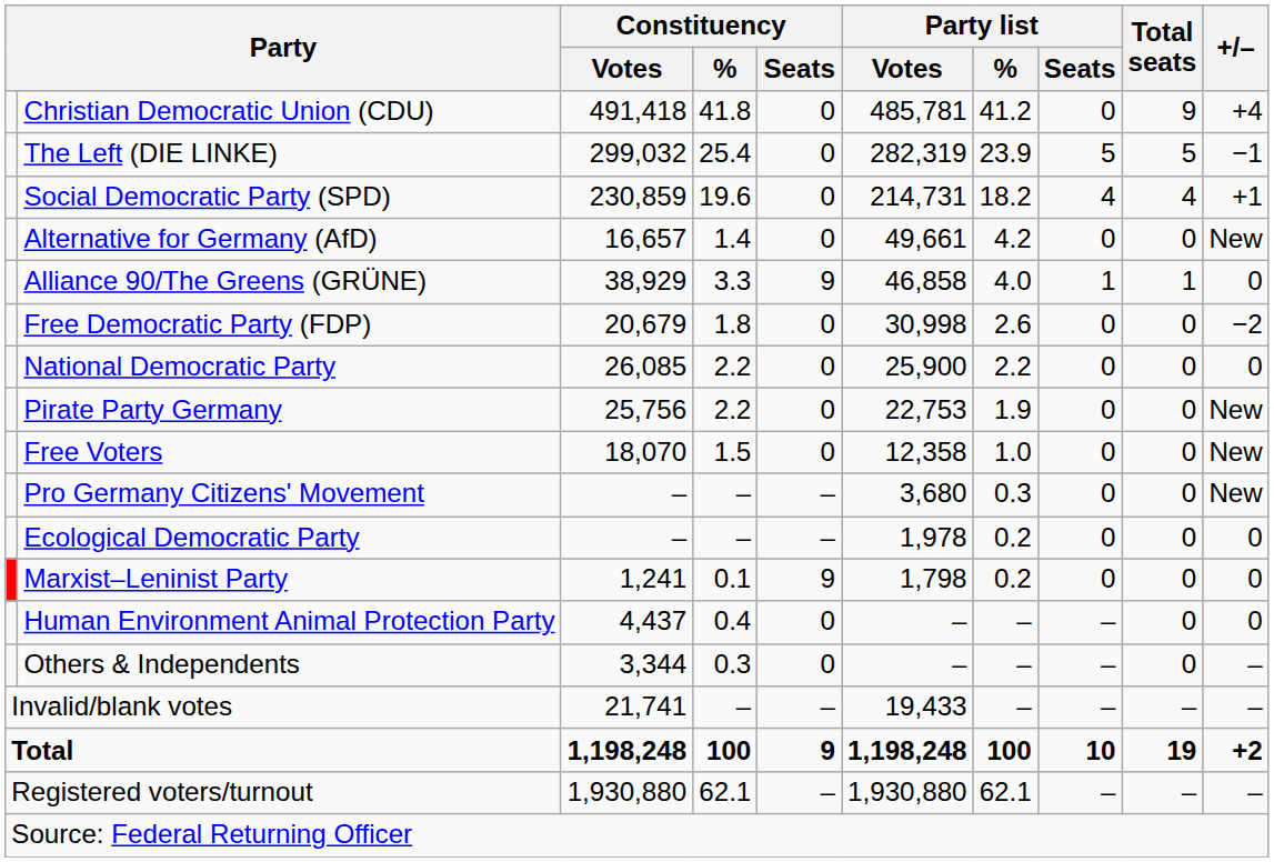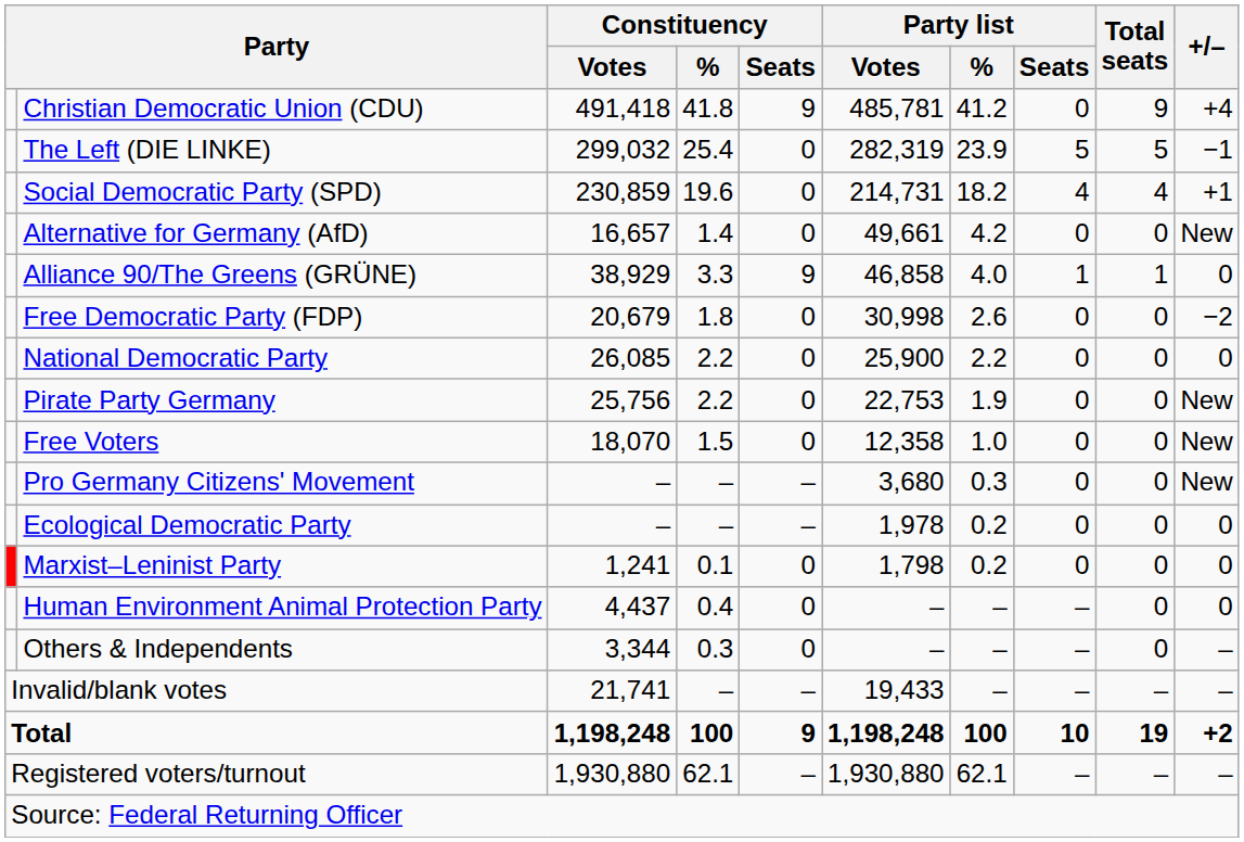Christian Democratic Union (CDU) | Constituency / Seats: 0 -> 9
Marxist–Leninist Party | Constituency / Seats: 9 -> 0
